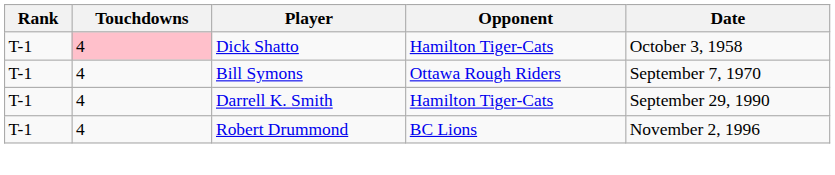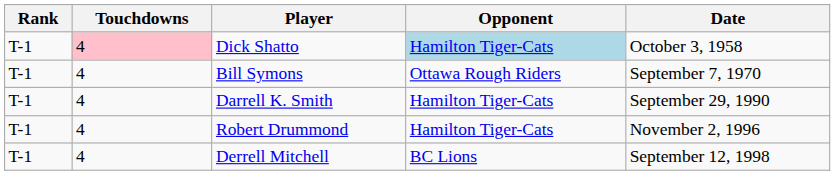Dick Shatto | Opponent: no background -> lightblue background
Robert Drummond | Opponent: BC Lions -> Hamilton Tiger-Cats
+ row: T-1 | 4 | Derrell Mitchell | BC Lions | September 12, 1998
